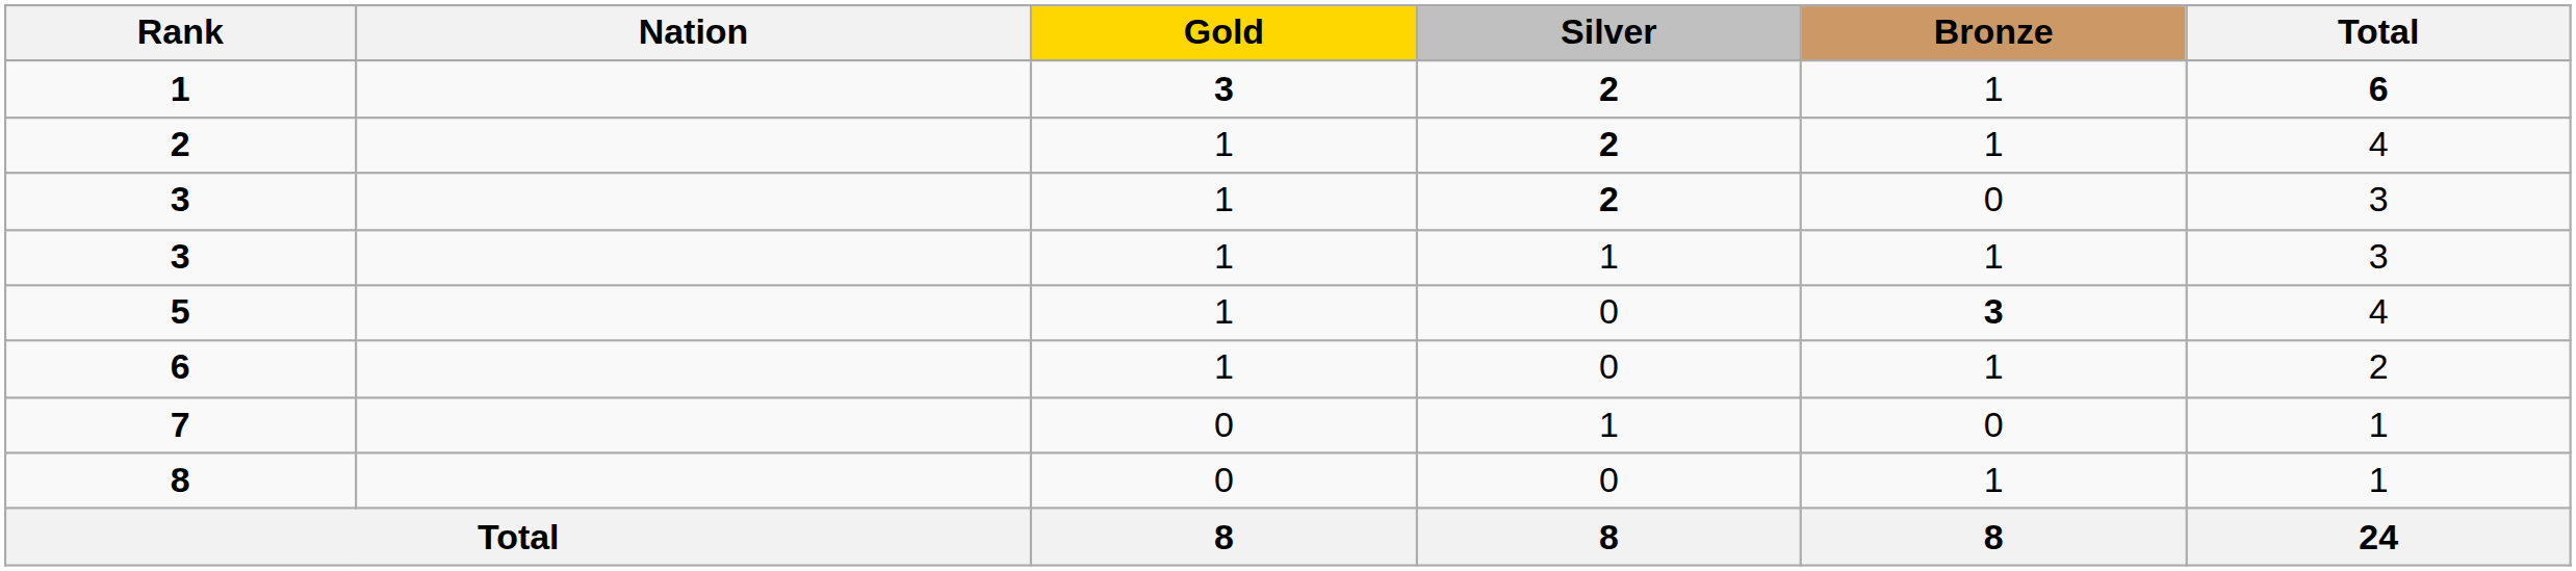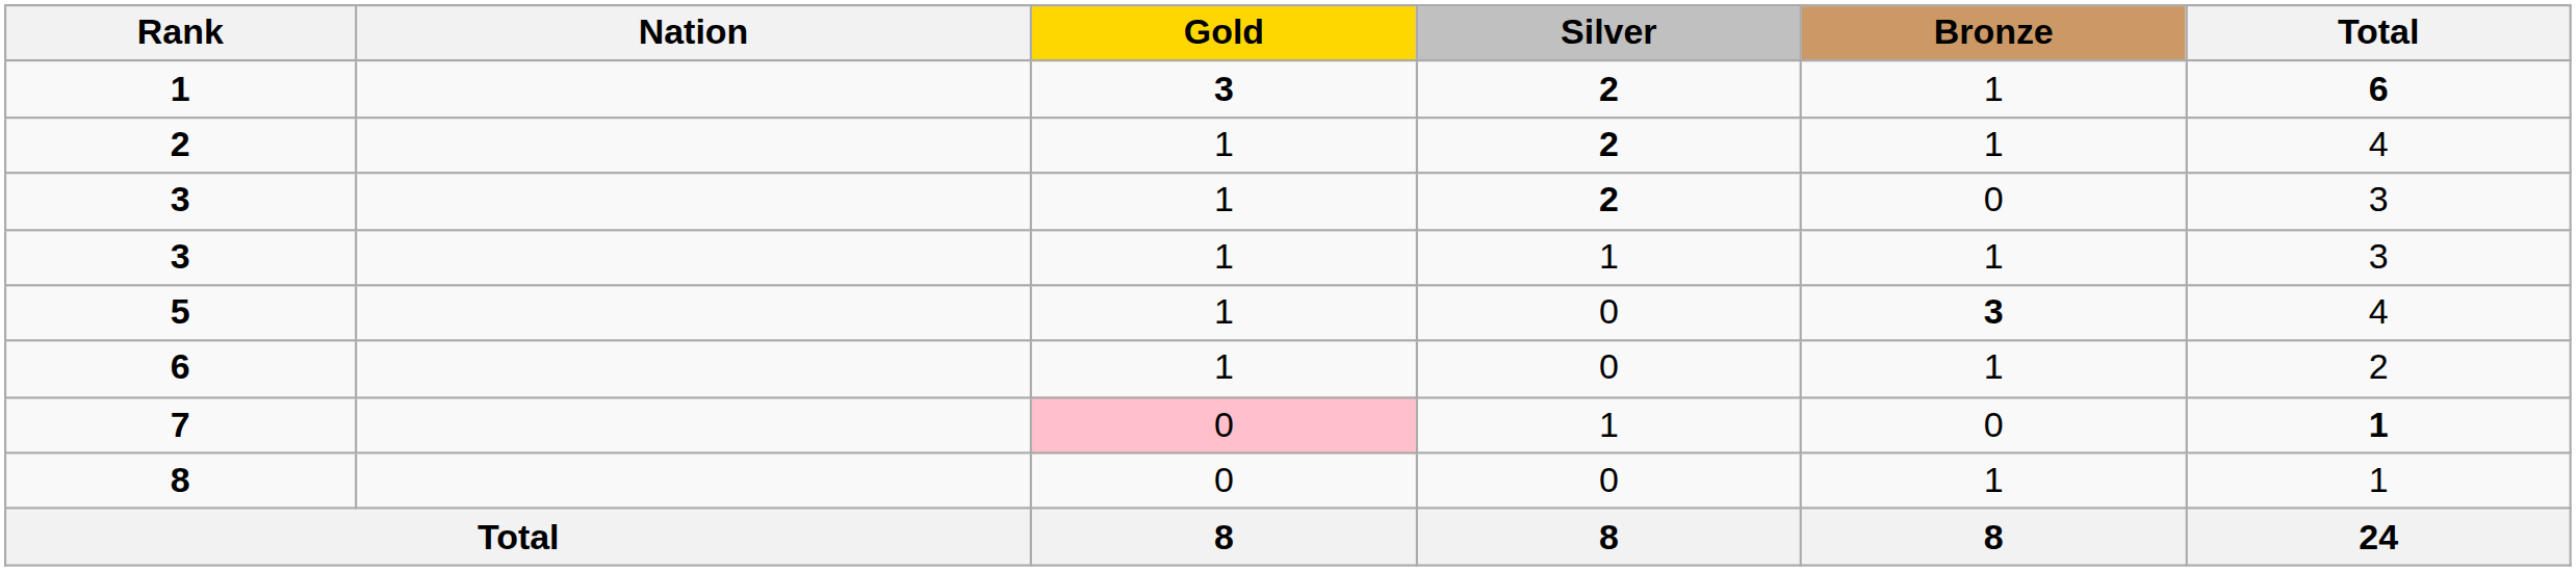7 | Gold: no background -> pink background
7 | Total: normal -> bold
